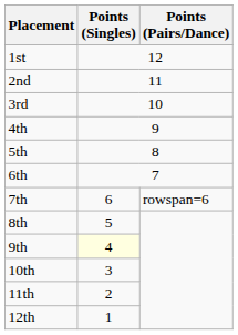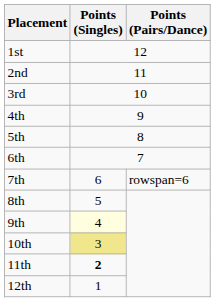10th | Points (Singles): no background -> khaki background
11th | Points (Singles): normal -> bold
